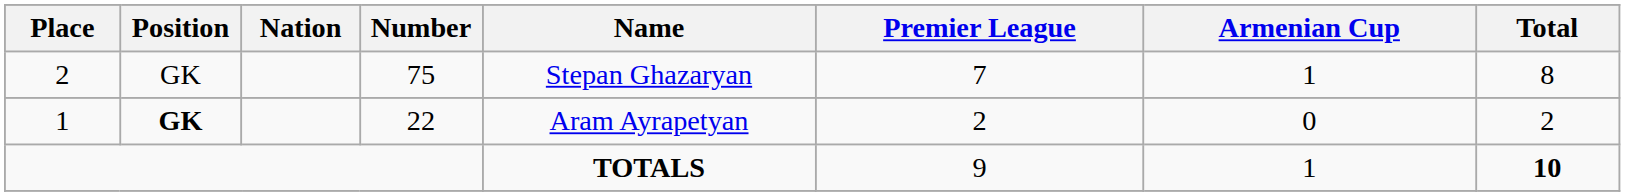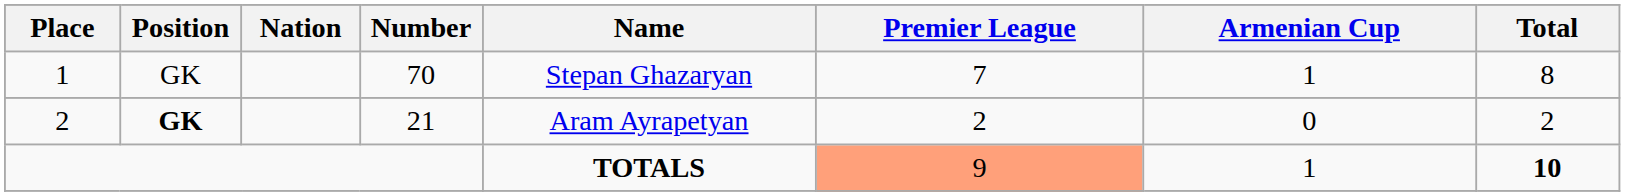row 2 | Place: 2 -> 1
row 2 | Number: 75 -> 70
row 3 | Place: 1 -> 2
row 3 | Number: 22 -> 21
row 4 | Premier League: no background -> lightsalmon background
